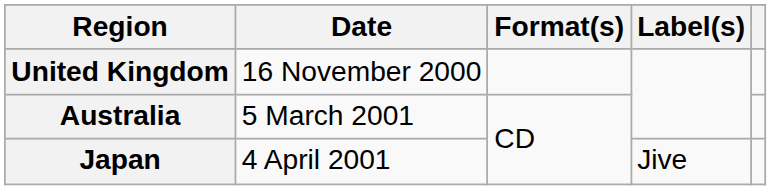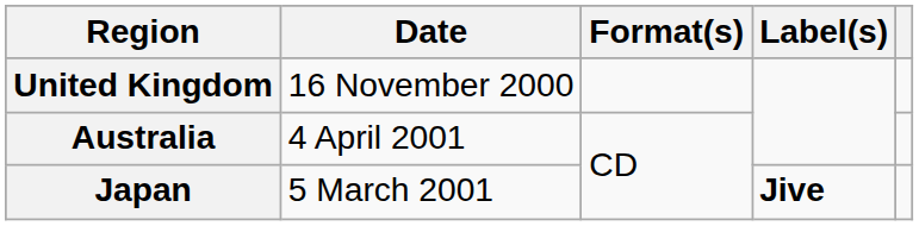Australia | Date: 5 March 2001 -> 4 April 2001
Japan | Date: 4 April 2001 -> 5 March 2001
Japan | Label(s): normal -> bold
